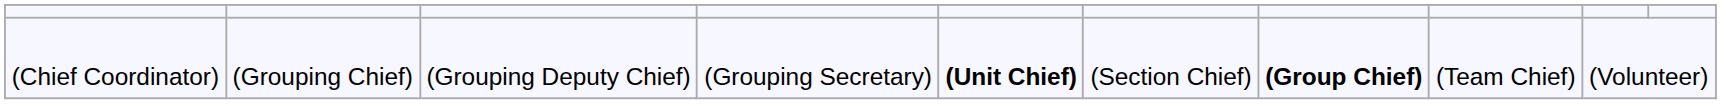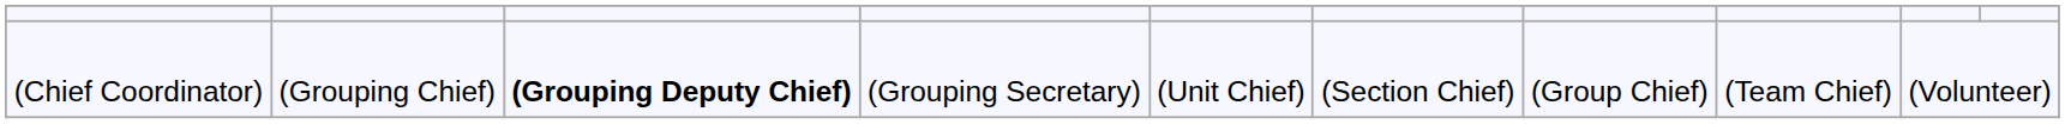(Chief Coordinator) | column 3: normal -> bold
(Chief Coordinator) | column 5: bold -> normal
(Chief Coordinator) | column 7: bold -> normal
